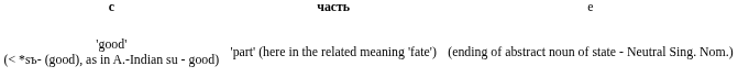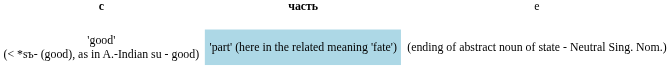'good' (< *sъ- (good), as in A.-Indian su - good) | column 2: no background -> lightblue background
